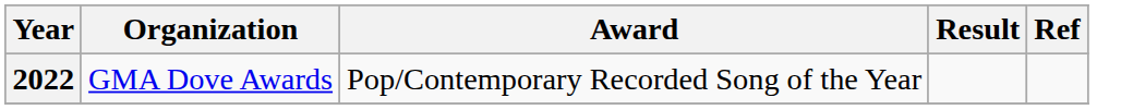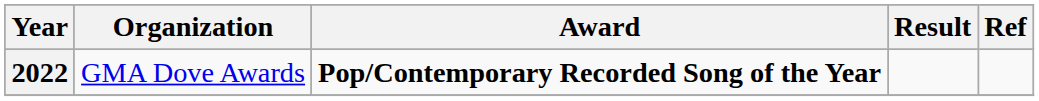2022 | Award: normal -> bold
